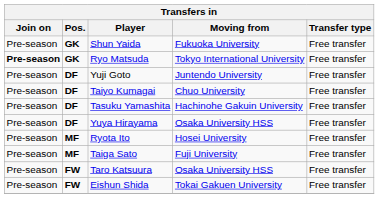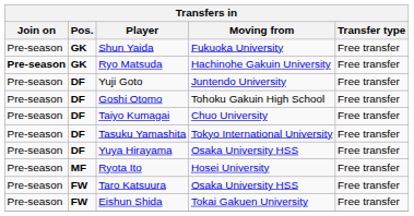Ryo Matsuda | Moving from: Tokyo International University -> Hachinohe Gakuin University
+ row: Pre-season | DF | Goshi Otomo | Tohoku Gakuin High School | Free transfer
Tasuku Yamashita | Moving from: Hachinohe Gakuin University -> Tokyo International University
- row: Pre-season | MF | Taiga Sato | Fuji University | Free transfer
